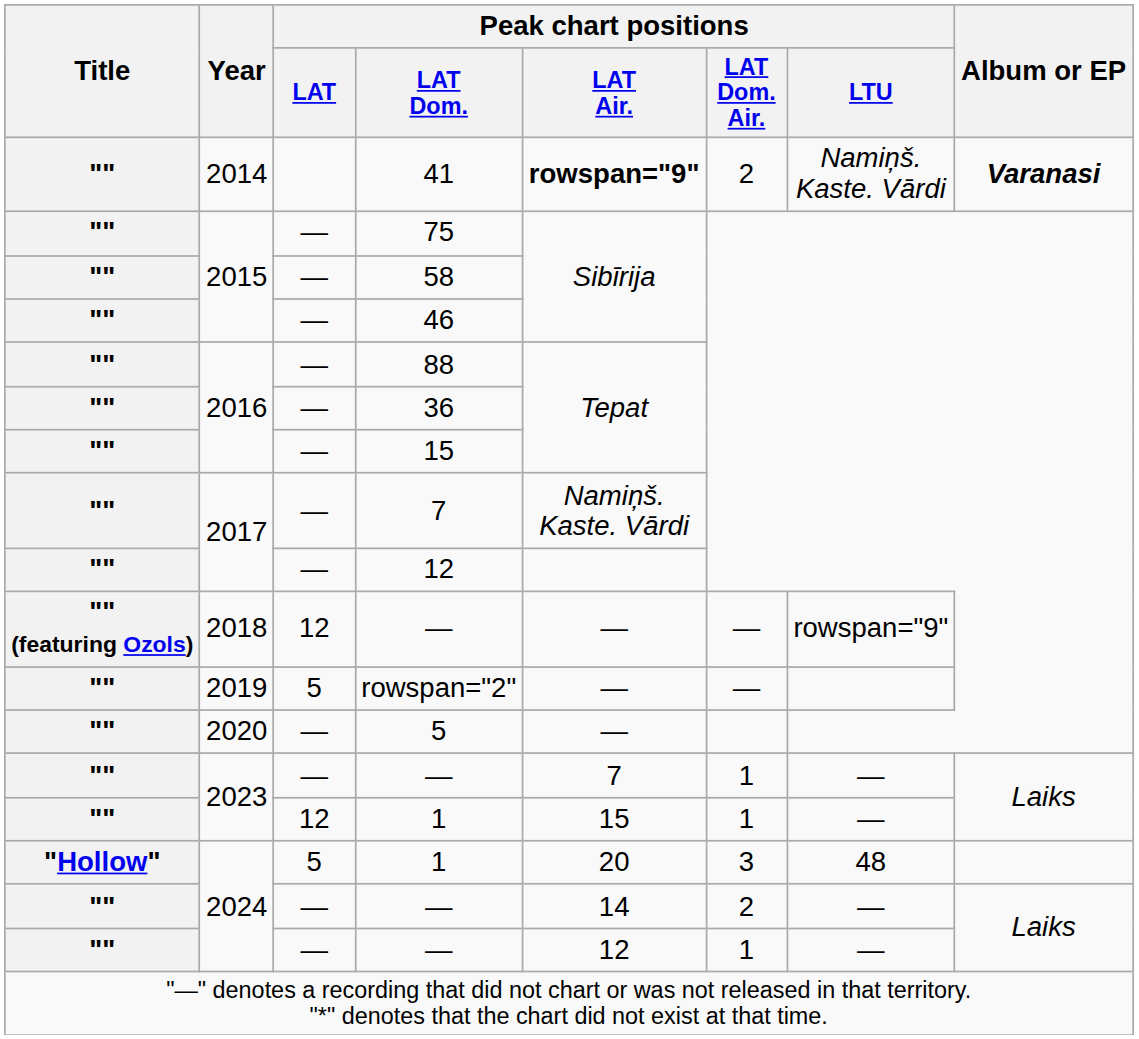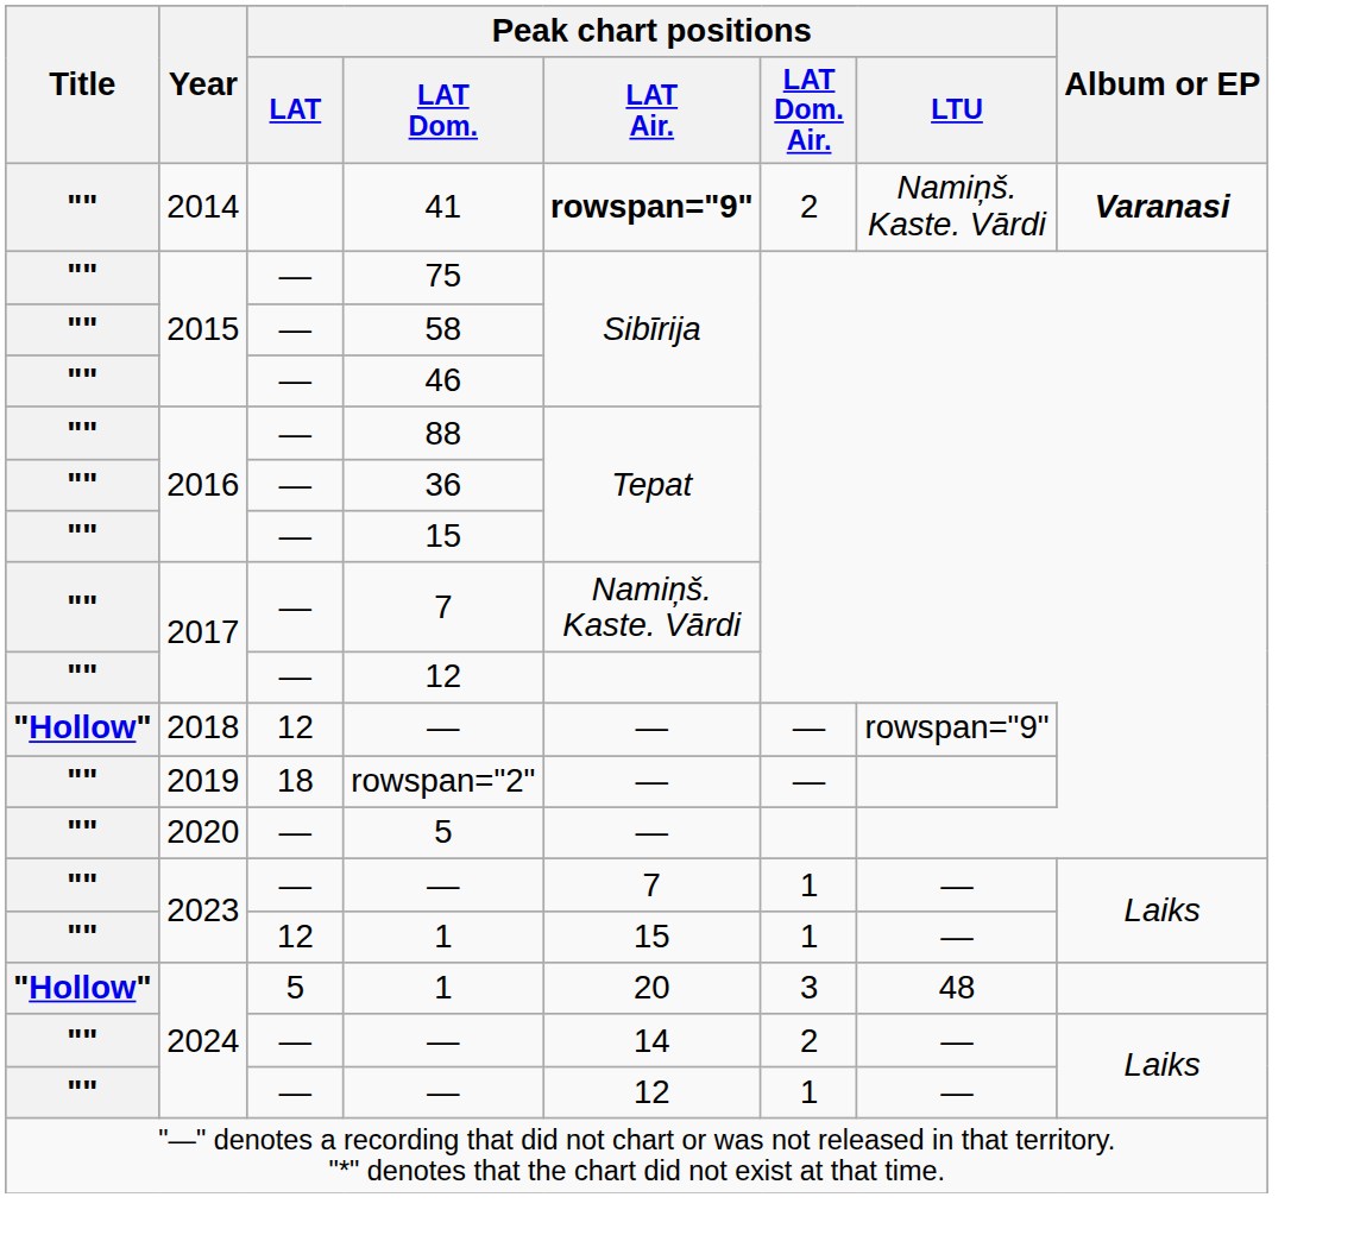2018 / — | Title: "" (featuring Ozols) -> "Hollow"
rowspan="2" | Peak chart positions / LAT: 5 -> 18
